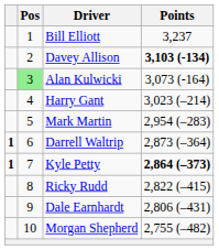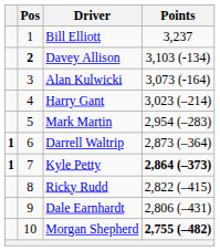Davey Allison | Pos: normal -> bold
Davey Allison | Points: bold -> normal
Alan Kulwicki | Pos: lightgreen background -> no background
Morgan Shepherd | Points: normal -> bold
